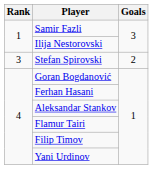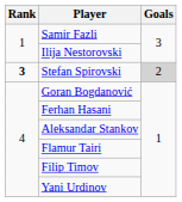Stefan Spirovski | Rank: normal -> bold
Stefan Spirovski | Goals: no background -> lightgrey background
